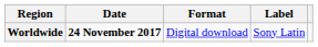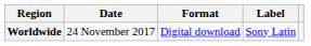Worldwide | Date: bold -> normal
